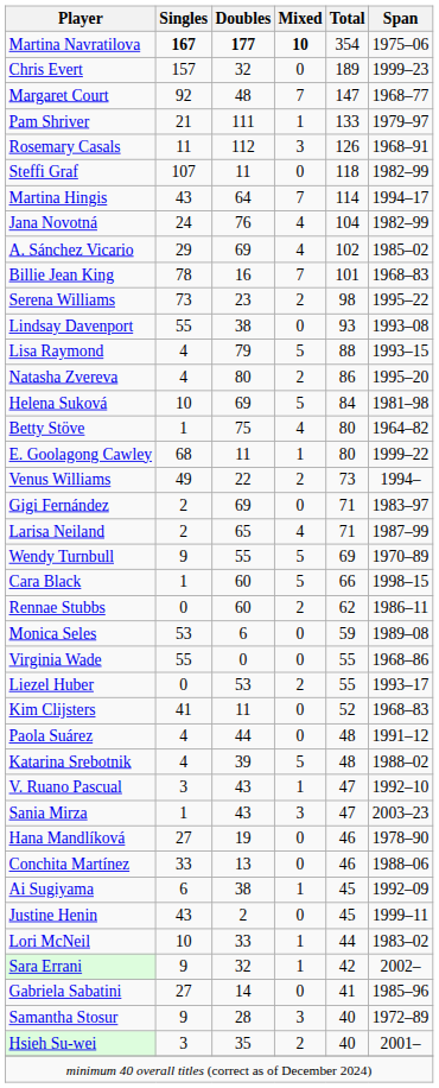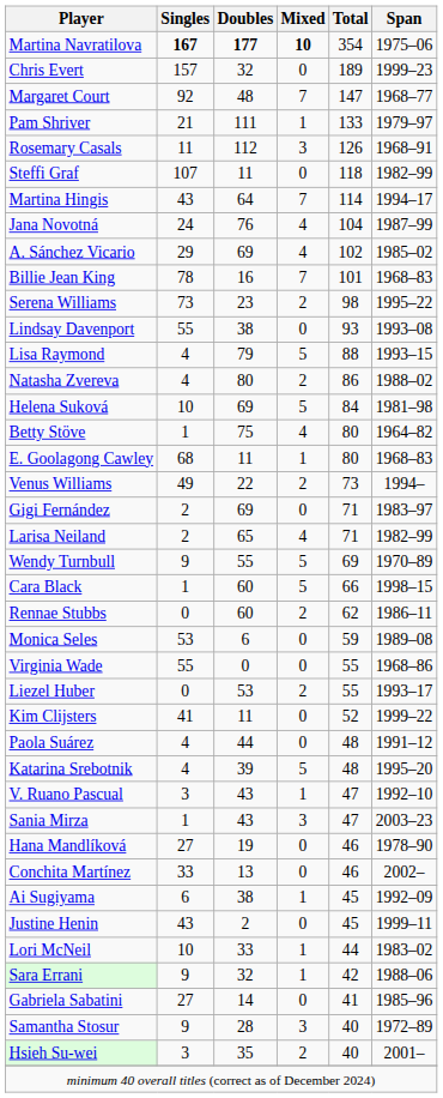Jana Novotná | Span: 1982–99 -> 1987–99
Natasha Zvereva | Span: 1995–20 -> 1988–02
E. Goolagong Cawley | Span: 1999–22 -> 1968–83
Larisa Neiland | Span: 1987–99 -> 1982–99
Kim Clijsters | Span: 1968–83 -> 1999–22
Katarina Srebotnik | Span: 1988–02 -> 1995–20
Conchita Martínez | Span: 1988–06 -> 2002–
Sara Errani | Span: 2002– -> 1988–06
